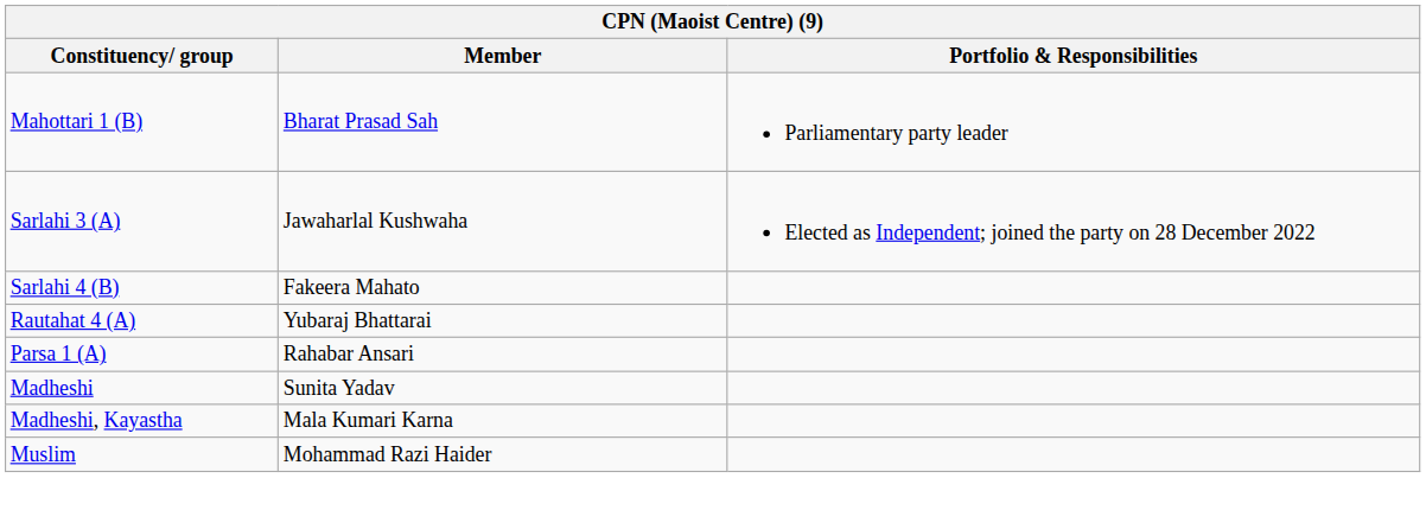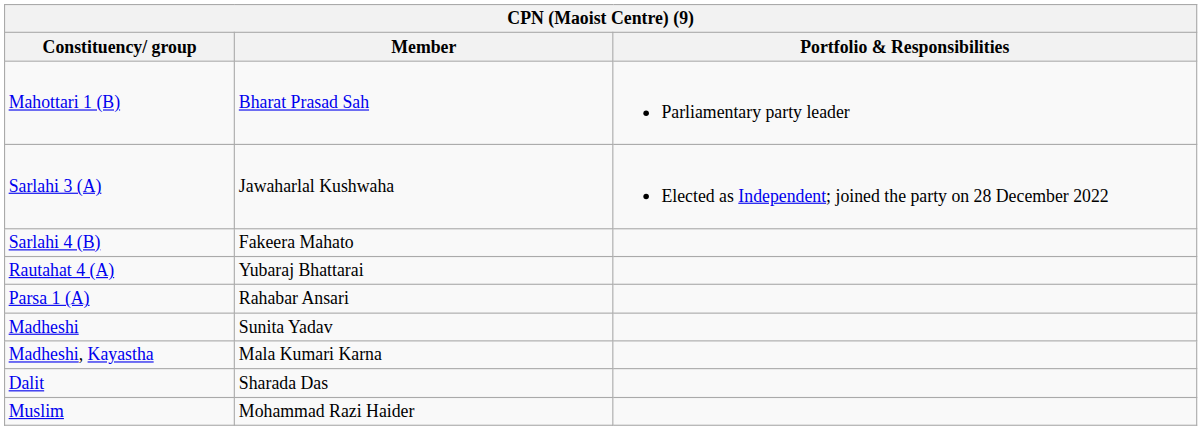+ row: Dalit | Sharada Das
